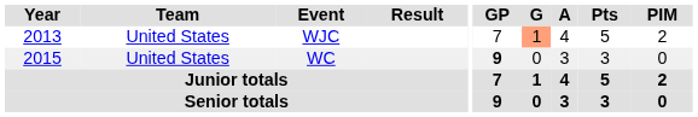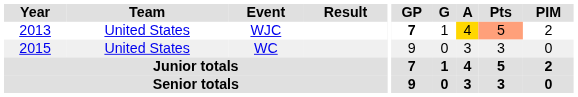WJC | GP: normal -> bold
WJC | G: lightsalmon background -> no background
WJC | A: no background -> gold background
WJC | Pts: no background -> lightsalmon background
WC | GP: bold -> normal
